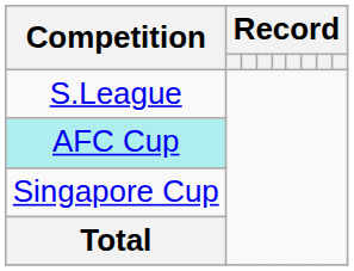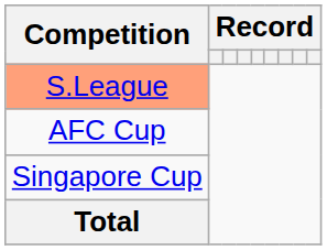S.League | Competition: no background -> lightsalmon background
AFC Cup | Competition: paleturquoise background -> no background
